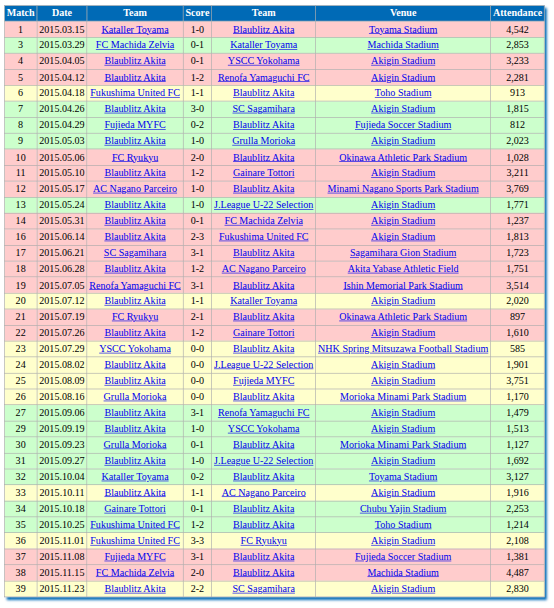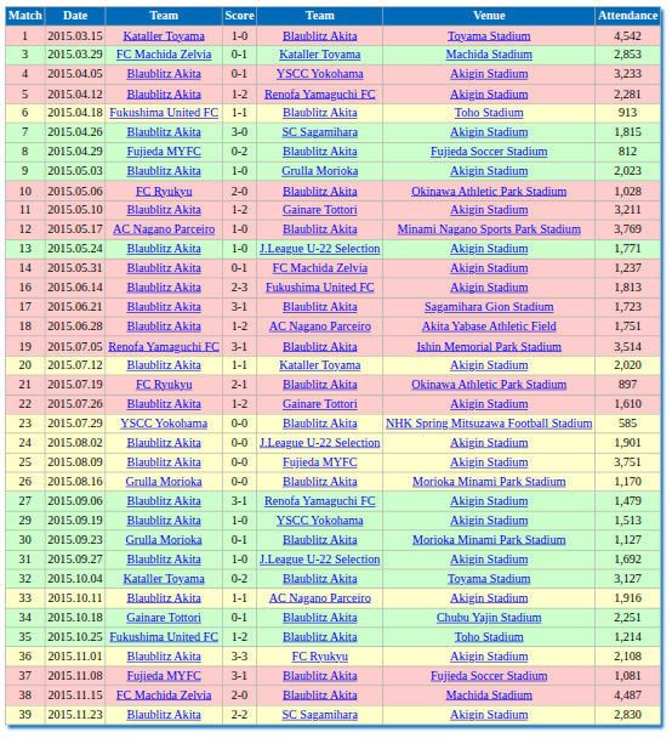17 | column 3: SC Sagamihara -> Blaublitz Akita
34 | column 7: 2,253 -> 2,251
36 | column 3: Fukushima United FC -> Blaublitz Akita
37 | column 7: 1,381 -> 1,081
